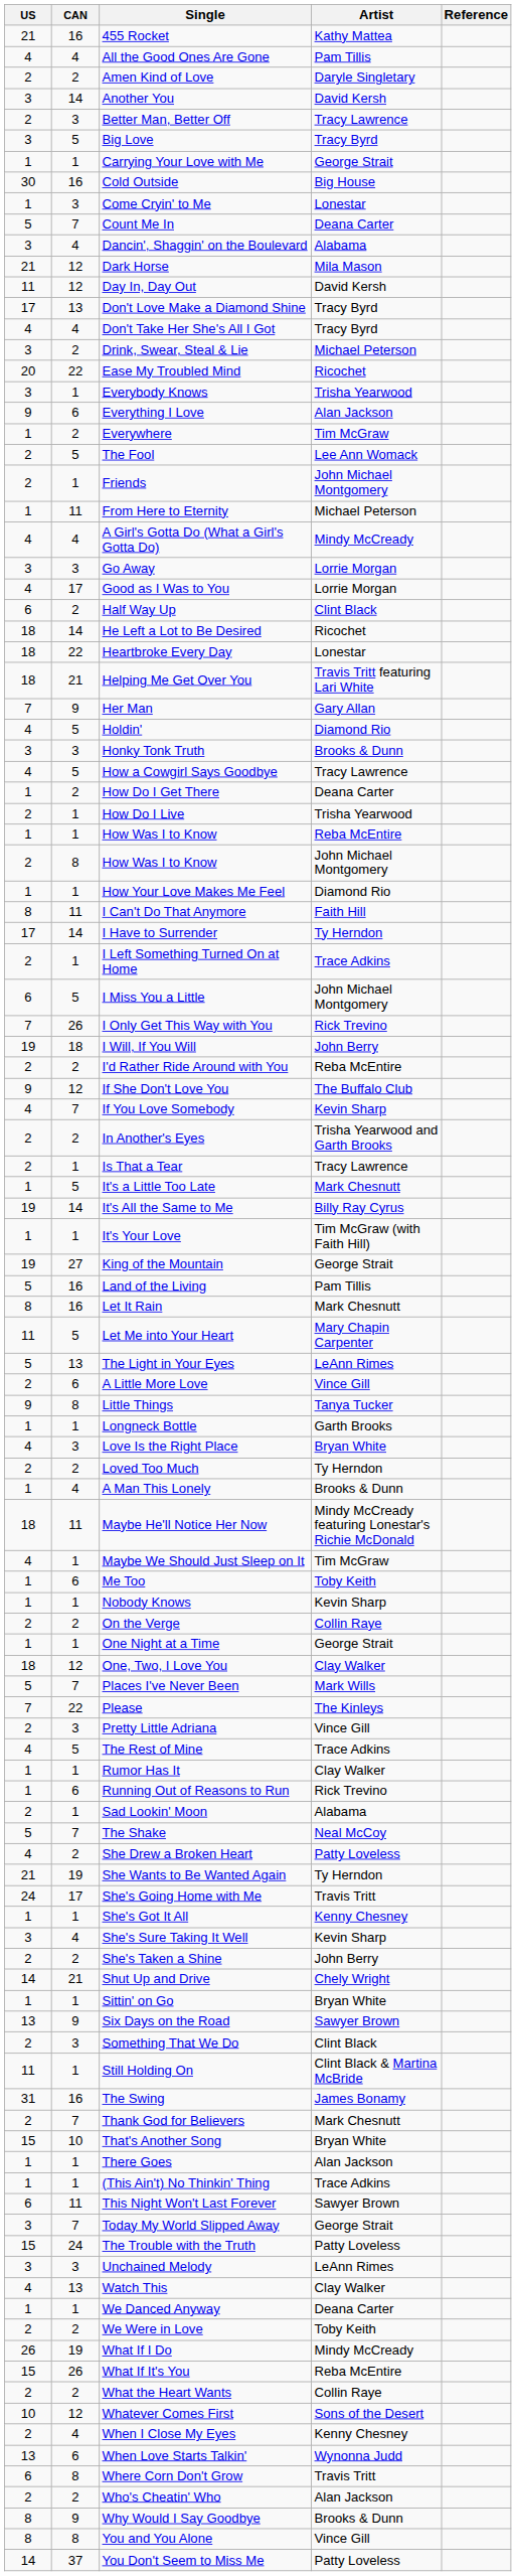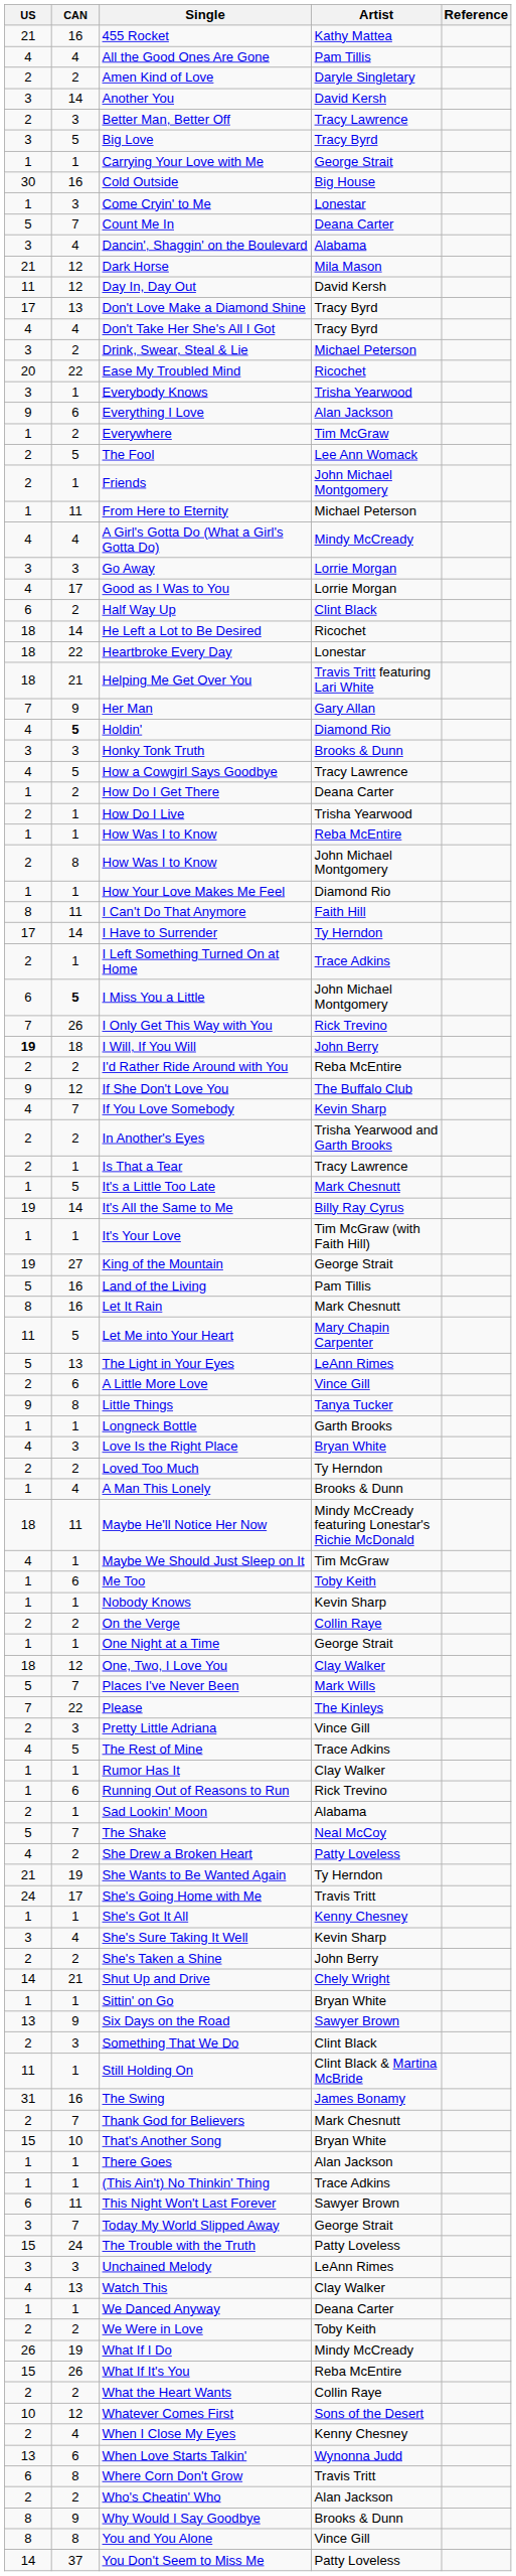Holdin' | CAN: normal -> bold
I Miss You a Little | CAN: normal -> bold
I Will, If You Will | US: normal -> bold
